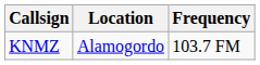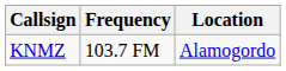columns swapped: Frequency <-> Location
